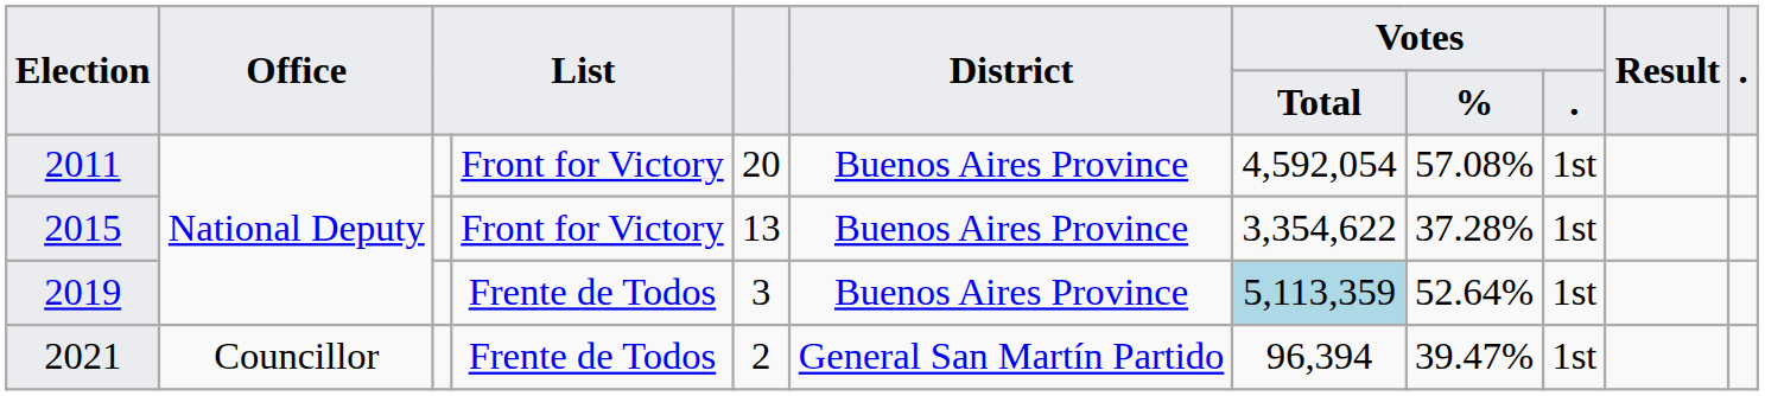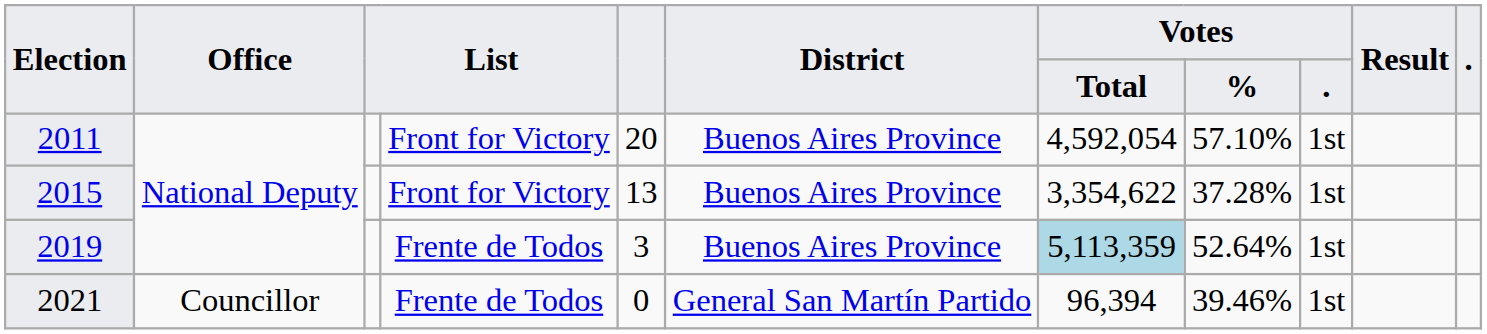2011 | Votes / %: 57.08% -> 57.10%
2021 | column 5: 2 -> 0
2021 | Votes / %: 39.47% -> 39.46%
